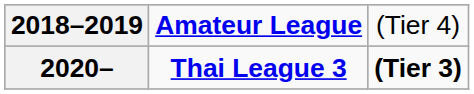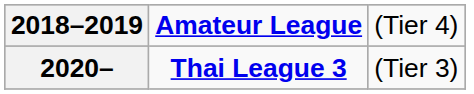2020– | column 3: bold -> normal
